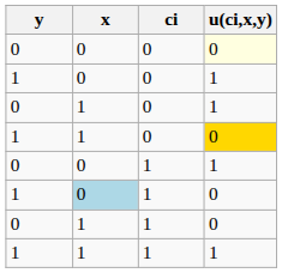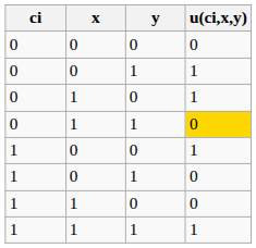columns swapped: ci <-> y
row 2 | u(ci,x,y): lightyellow background -> no background
row 7 | x: lightblue background -> no background
